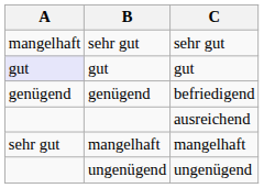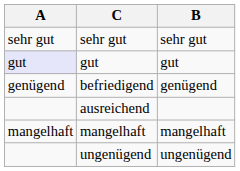columns swapped: B <-> C
row 2 | A: mangelhaft -> sehr gut
row 6 | A: sehr gut -> mangelhaft
